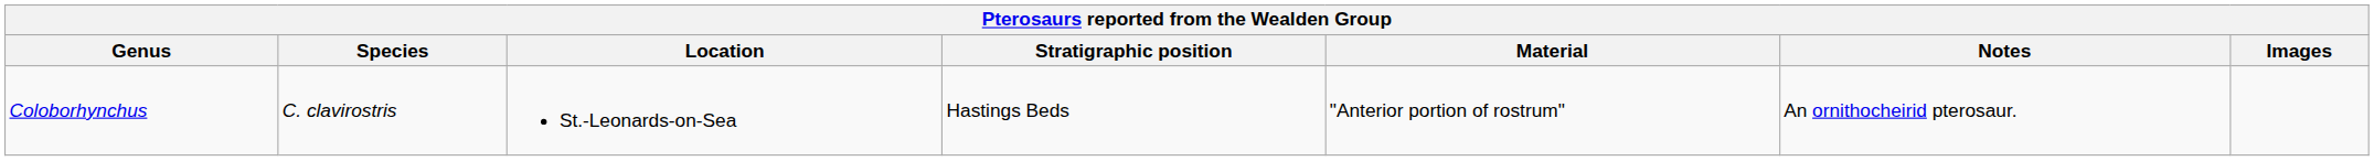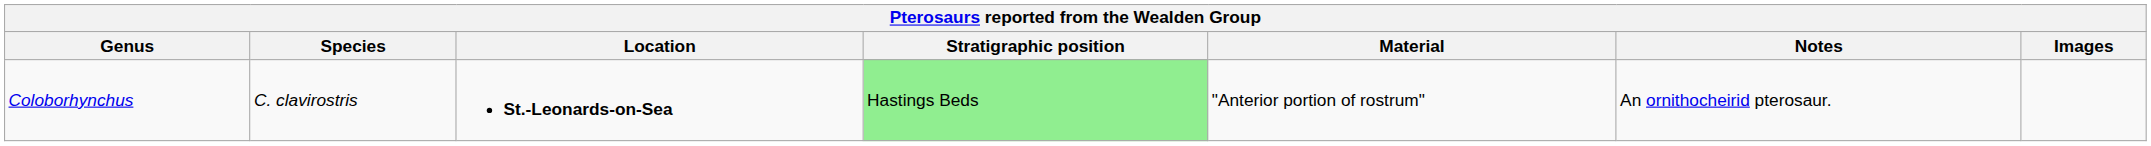Coloborhynchus | Location: normal -> bold
Coloborhynchus | Stratigraphic position: no background -> lightgreen background
